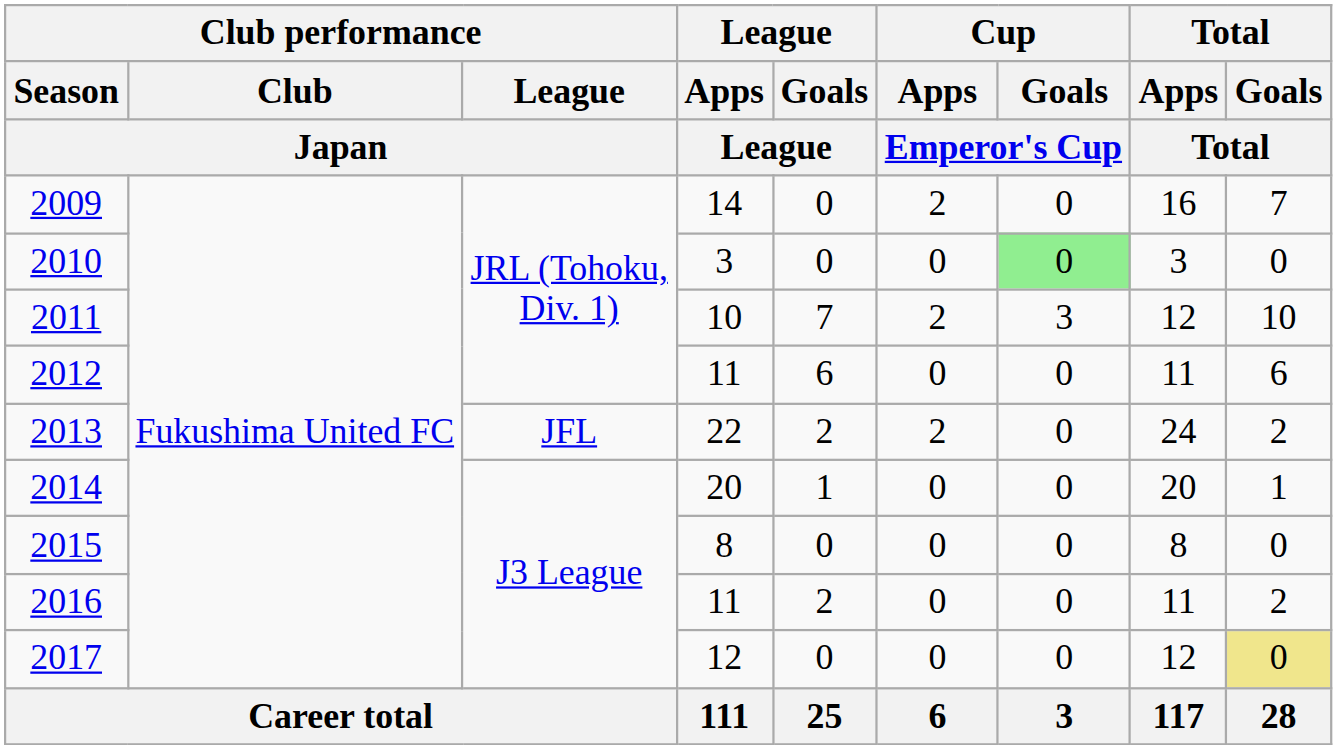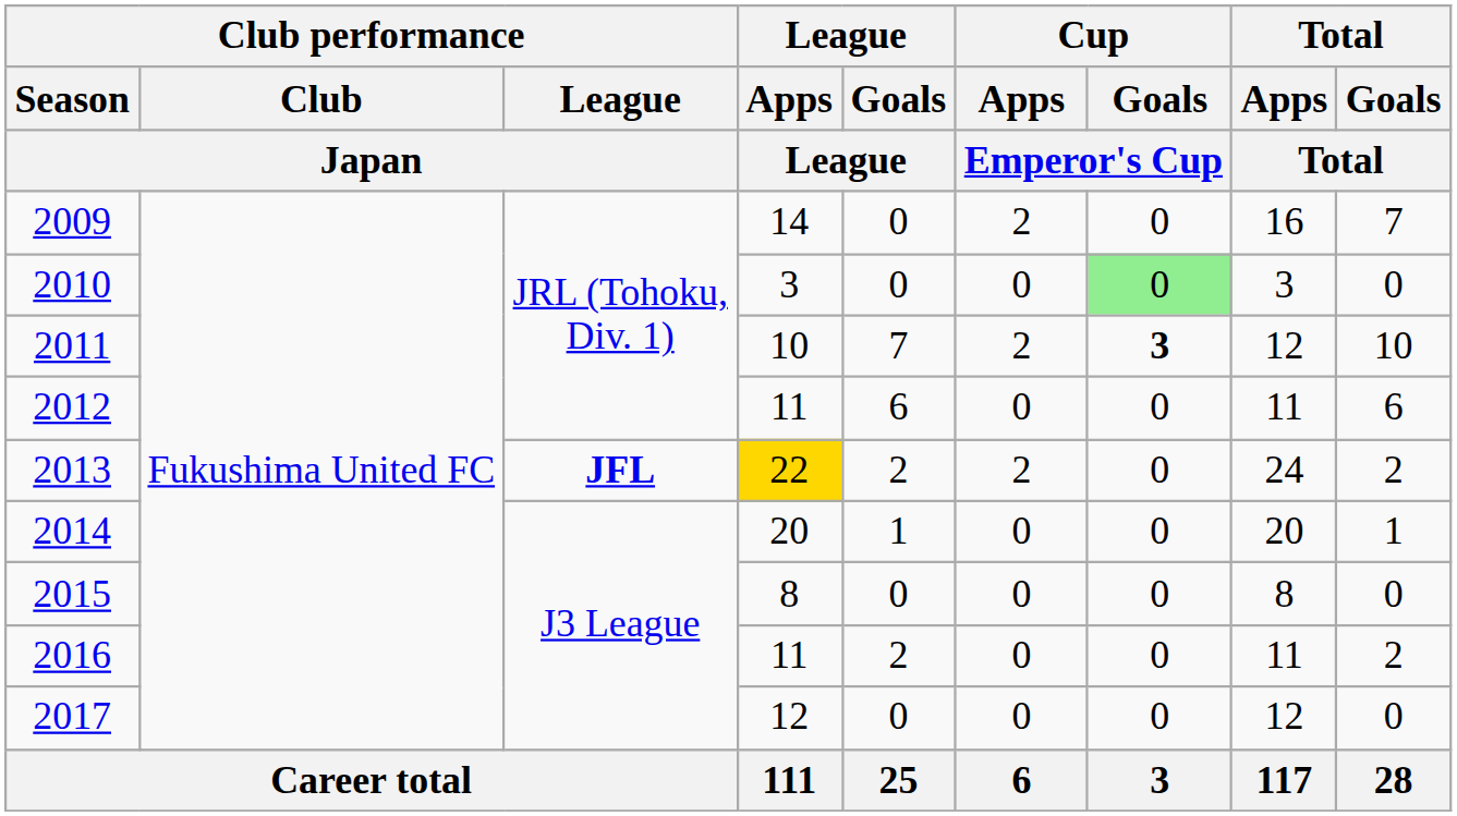2011 | Cup / Goals / Emperor's Cup: normal -> bold
2013 | Club performance / League / Japan: normal -> bold
2013 | League / Apps / League: no background -> gold background
2017 | Total / Goals / Total: khaki background -> no background
